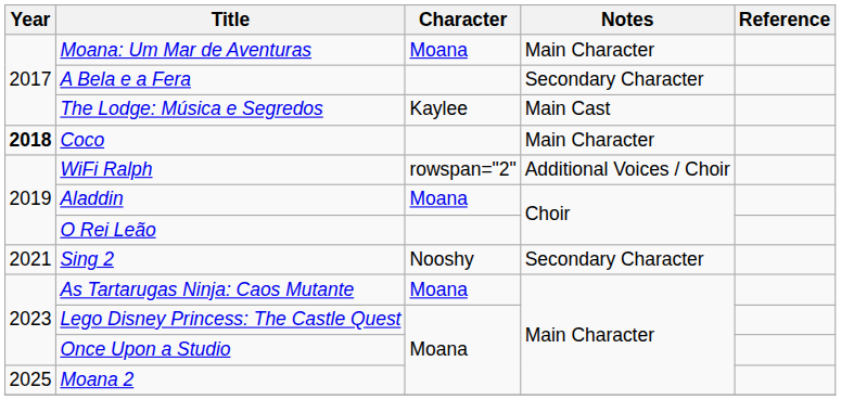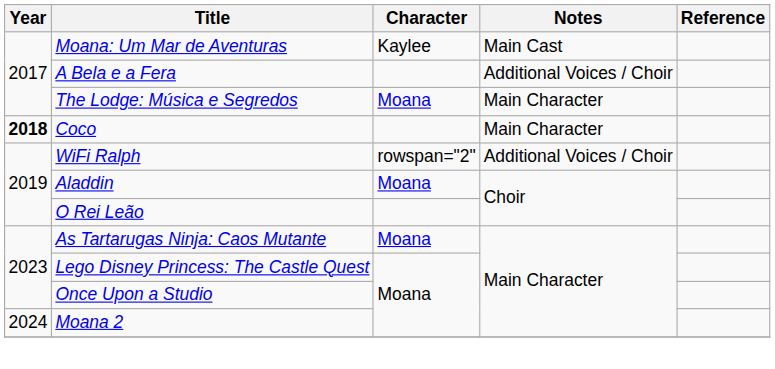Moana: Um Mar de Aventuras | Character: Moana -> Kaylee
Moana: Um Mar de Aventuras | Notes: Main Character -> Main Cast
A Bela e a Fera | Notes: Secondary Character -> Additional Voices / Choir
The Lodge: Música e Segredos | Character: Kaylee -> Moana
The Lodge: Música e Segredos | Notes: Main Cast -> Main Character
- row: 2021 | Sing 2 | Nooshy | Secondary Character
Moana 2 | Year: 2025 -> 2024
